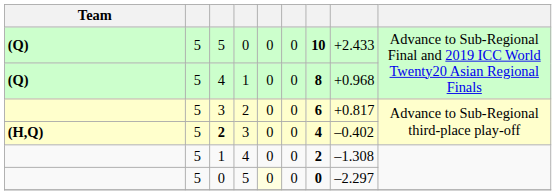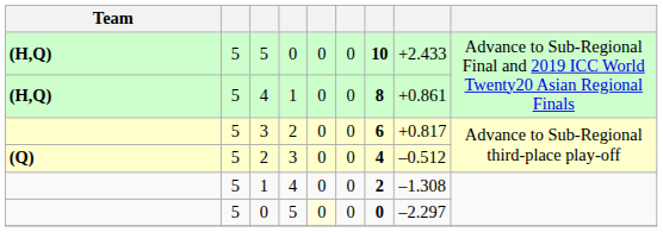row 2 | Team: (Q) -> (H,Q)
row 3 | Team: (Q) -> (H,Q)
row 3 | column 8: +0.968 -> +0.861
row 5 | Team: (H,Q) -> (Q)
row 5 | column 3: bold -> normal
row 5 | column 8: –0.402 -> –0.512
